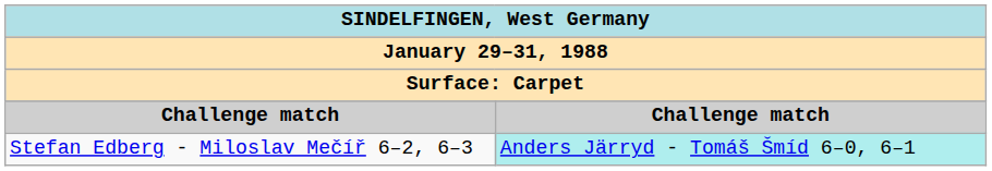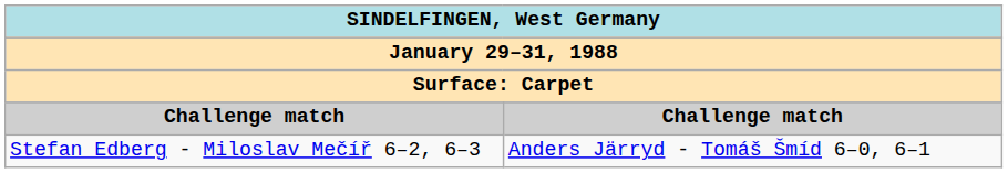Stefan Edberg - Miloslav Mečíř 6–2, 6–3 | column 2: paleturquoise background -> no background
